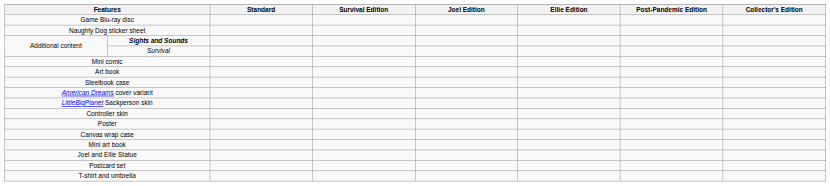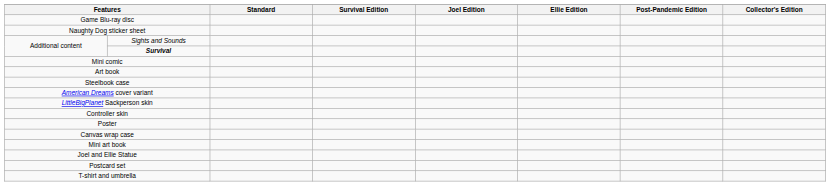Sights and Sounds | column 2: bold -> normal
Survival | column 2: normal -> bold
